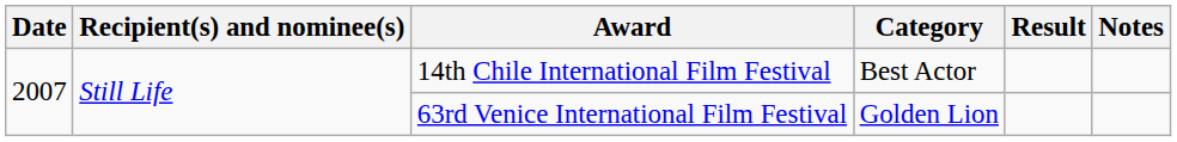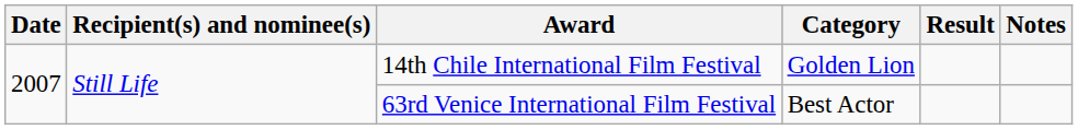14th Chile International Film Festival | Category: Best Actor -> Golden Lion
63rd Venice International Film Festival | Category: Golden Lion -> Best Actor
